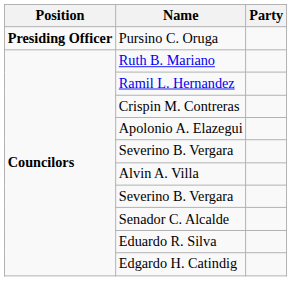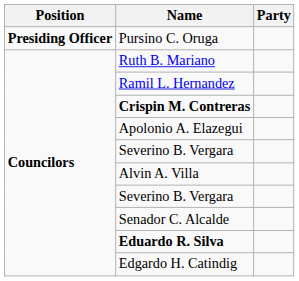Crispin M. Contreras | Name: normal -> bold
Eduardo R. Silva | Name: normal -> bold
